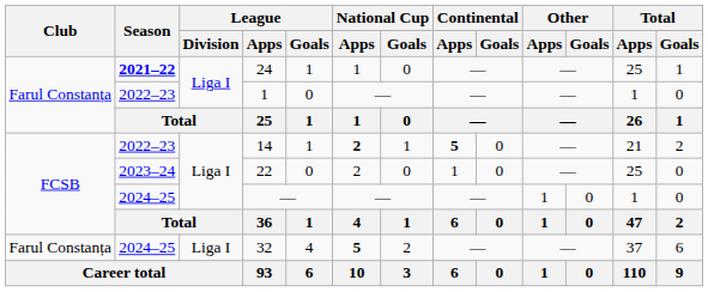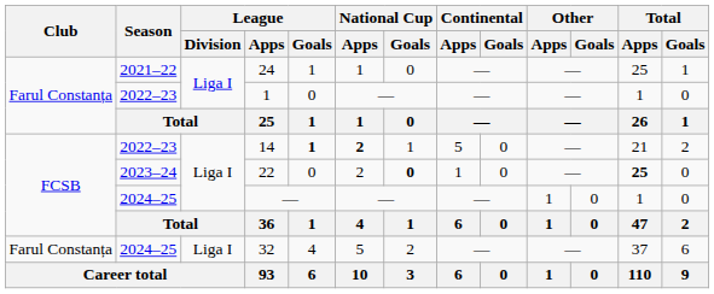24 | Season: bold -> normal
14 | League / Goals: normal -> bold
14 | Continental / Apps: bold -> normal
22 | National Cup / Goals: normal -> bold
22 | Total / Apps: normal -> bold
32 | National Cup / Apps: bold -> normal
